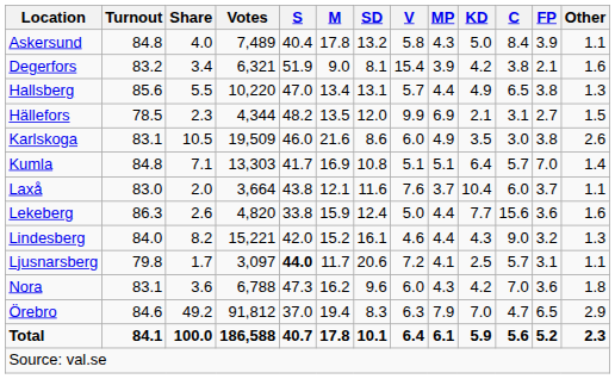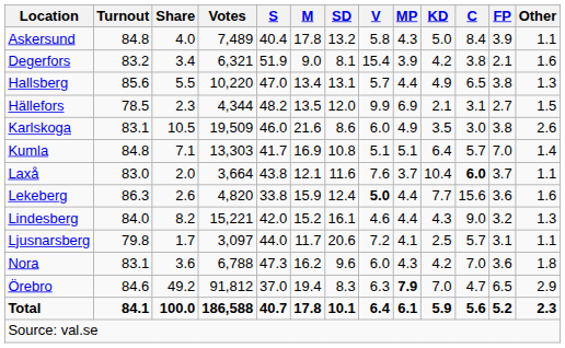Laxå | C: normal -> bold
Lekeberg | V: normal -> bold
Ljusnarsberg | S: bold -> normal
Örebro | MP: normal -> bold
